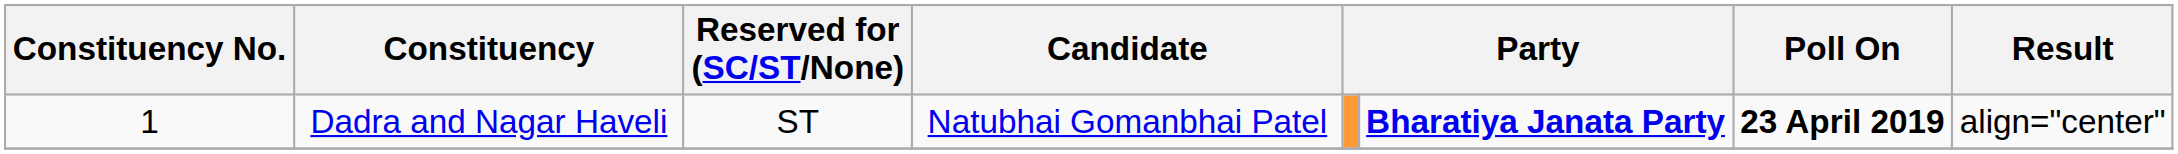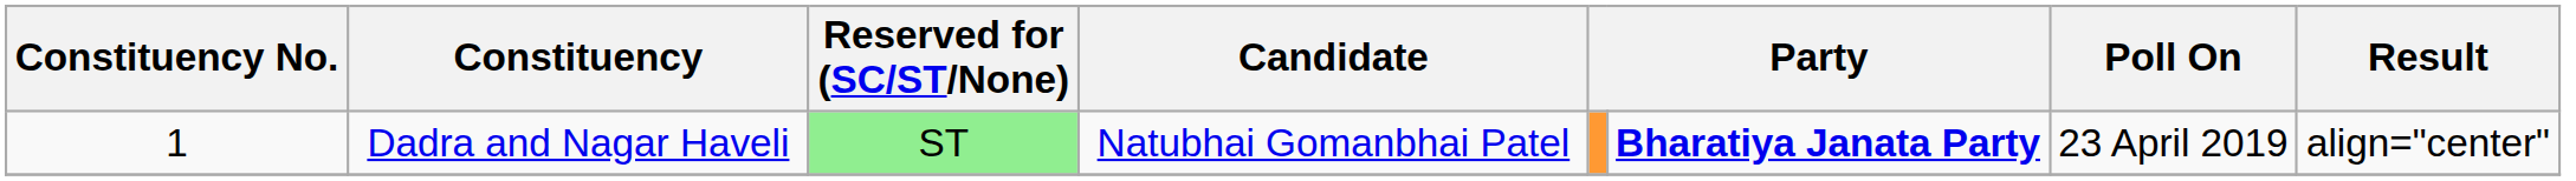Dadra and Nagar Haveli | Reserved for (SC/ST/None): no background -> lightgreen background
Dadra and Nagar Haveli | Poll On: bold -> normal
